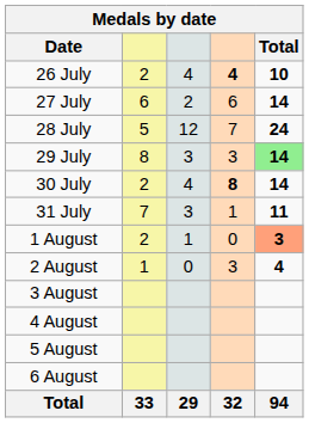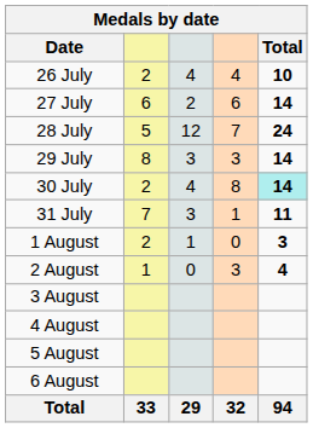26 July | column 4: bold -> normal
29 July | Total: lightgreen background -> no background
30 July | column 4: bold -> normal
30 July | Total: no background -> paleturquoise background
1 August | Total: lightsalmon background -> no background
